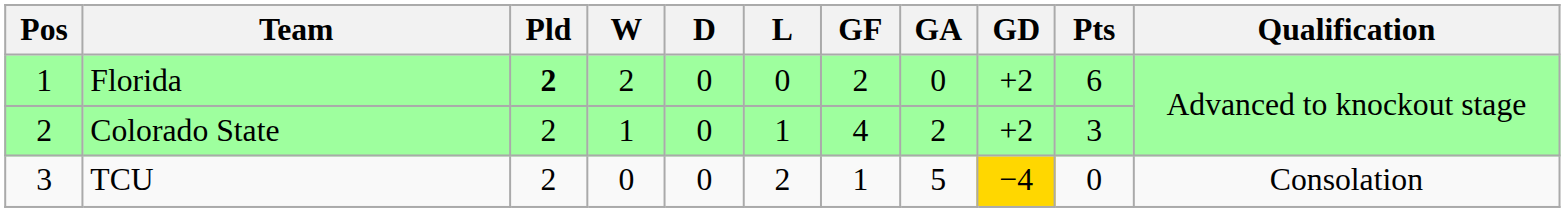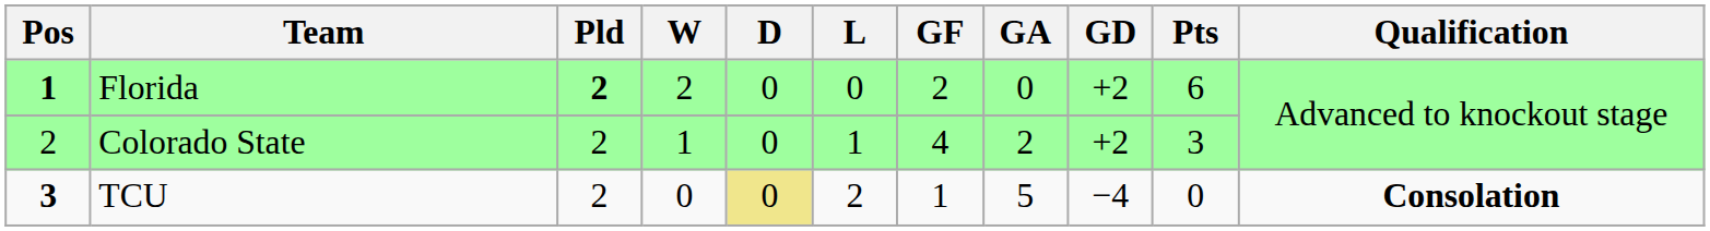Florida | Pos: normal -> bold
TCU | Pos: normal -> bold
TCU | D: no background -> khaki background
TCU | GD: gold background -> no background
TCU | Qualification: normal -> bold
